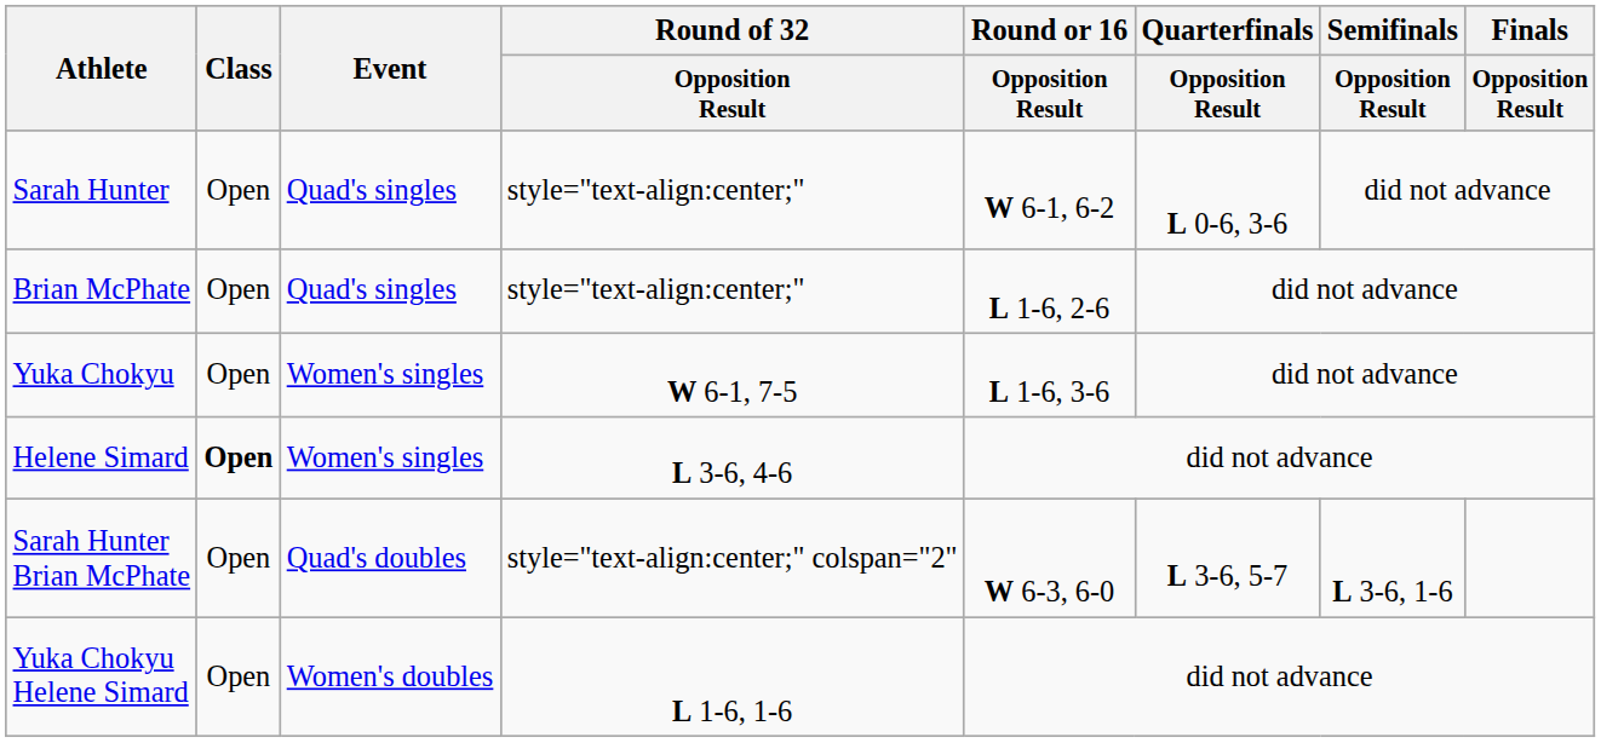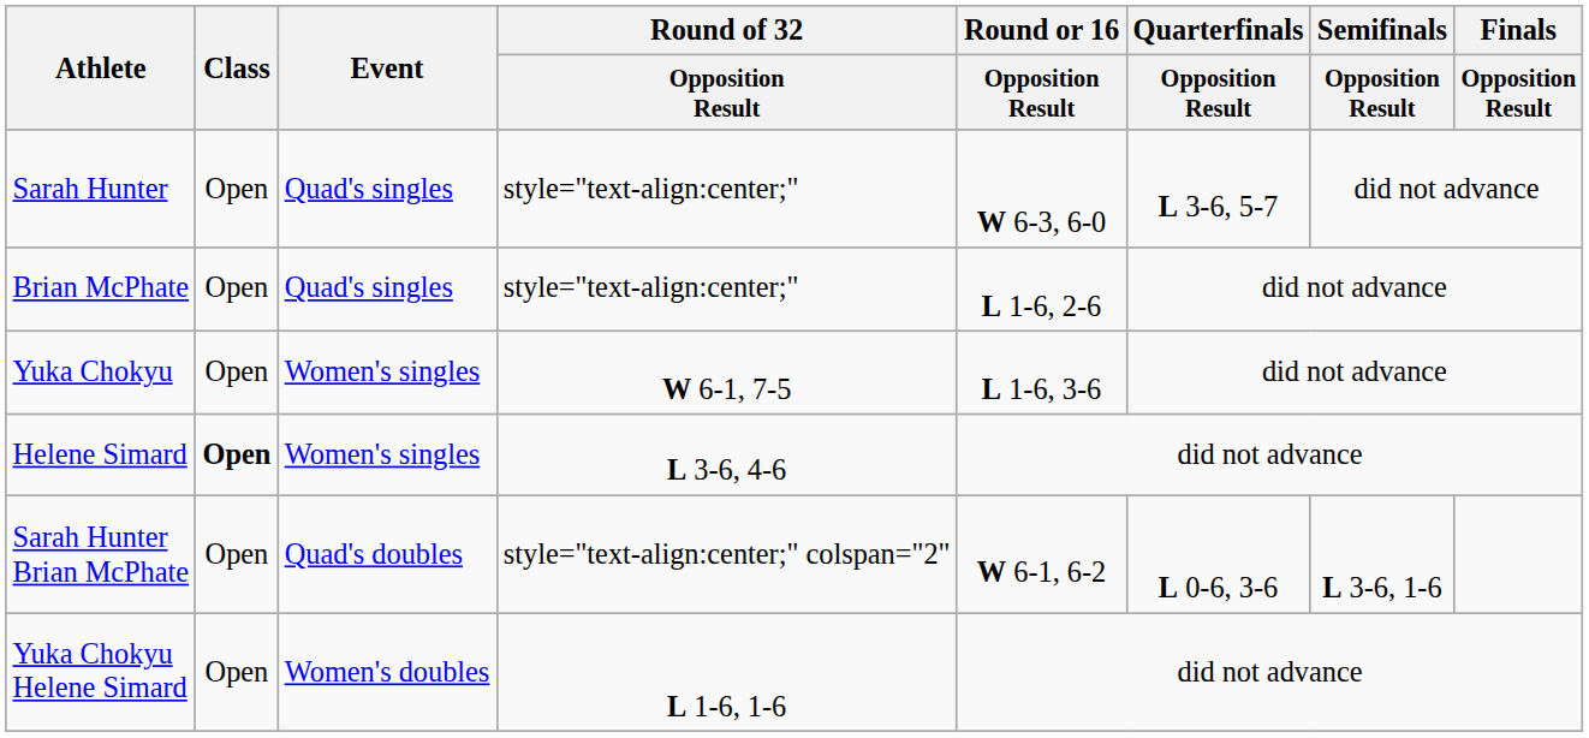Sarah Hunter | Round or 16 / Opposition Result: W 6-1, 6-2 -> W 6-3, 6-0
Sarah Hunter | Quarterfinals / Opposition Result: L 0-6, 3-6 -> L 3-6, 5-7
Sarah Hunter Brian McPhate | Round or 16 / Opposition Result: W 6-3, 6-0 -> W 6-1, 6-2
Sarah Hunter Brian McPhate | Quarterfinals / Opposition Result: L 3-6, 5-7 -> L 0-6, 3-6
